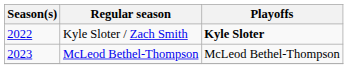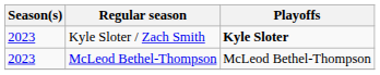Kyle Sloter / Zach Smith | Season(s): 2022 -> 2023
